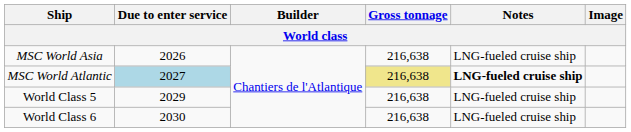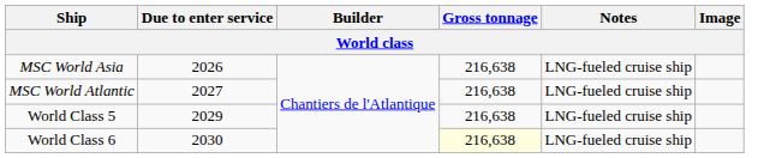MSC World Atlantic | Due to enter service: lightblue background -> no background
MSC World Atlantic | Gross tonnage: khaki background -> no background
MSC World Atlantic | Notes: bold -> normal
World Class 6 | Gross tonnage: no background -> lightyellow background
